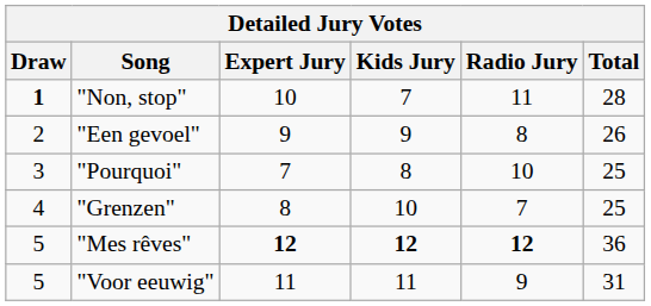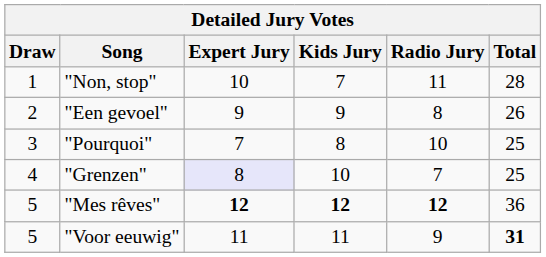"Non, stop" | Draw: bold -> normal
"Grenzen" | Expert Jury: no background -> lavender background
"Voor eeuwig" | Total: normal -> bold
